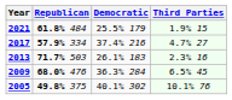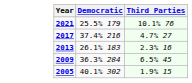- column: Republican | 61.8% 484 | 57.9% 334 | 71.7% 503 | 68.0% 476 | 49.8% 375
2021 | Third Parties: 1.9% 15 -> 10.1% 76
2005 | Third Parties: 10.1% 76 -> 1.9% 15
